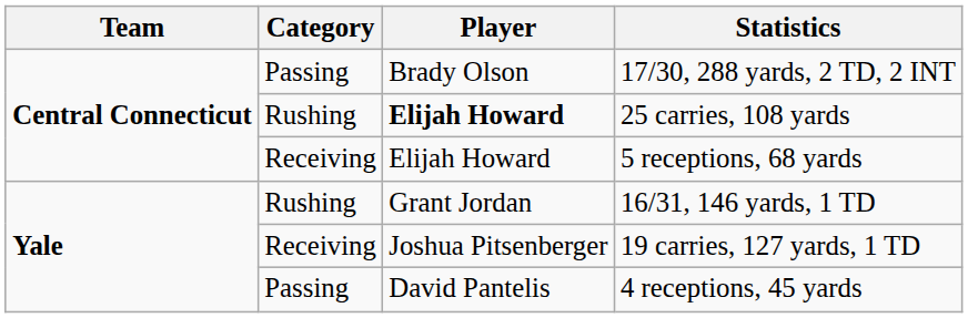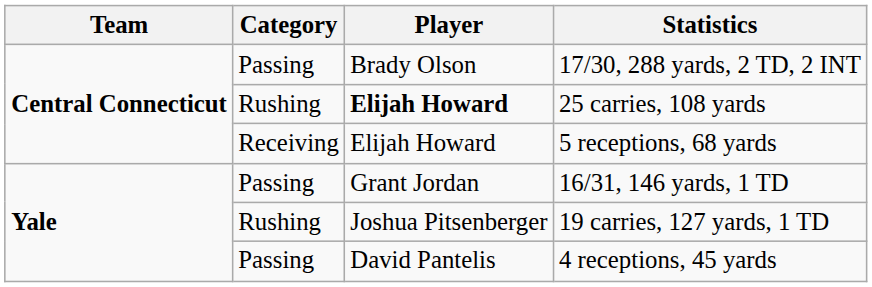16/31, 146 yards, 1 TD | Category: Rushing -> Passing
19 carries, 127 yards, 1 TD | Category: Receiving -> Rushing
